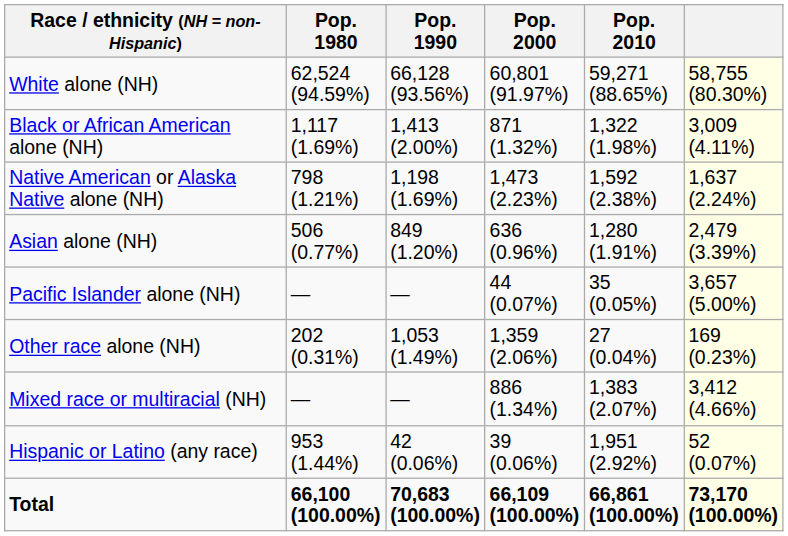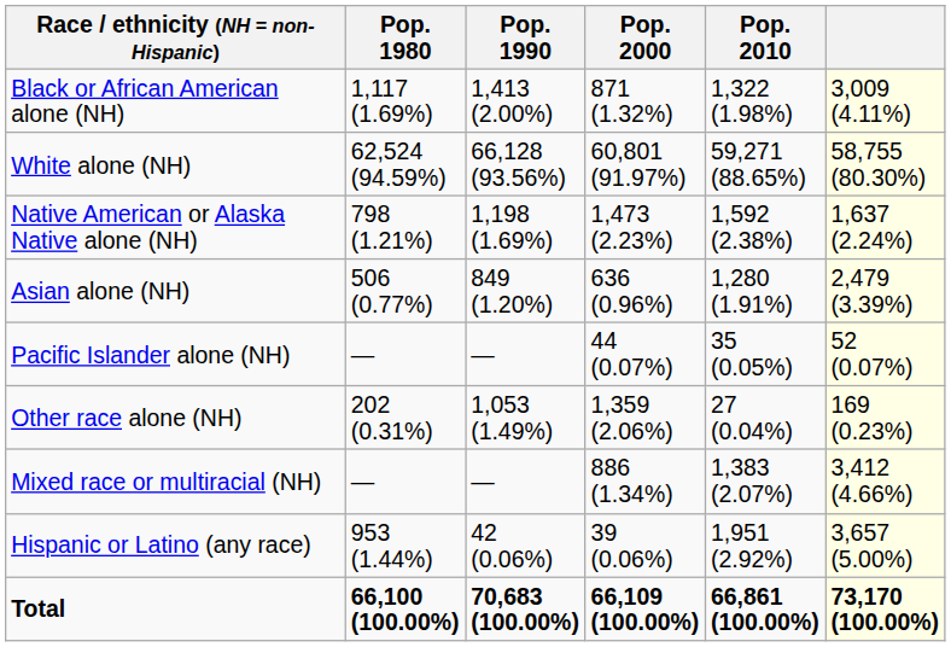rows swapped: White alone (NH) <-> Black or African American alone (NH)
Pacific Islander alone (NH) | column 6: 3,657 (5.00%) -> 52 (0.07%)
Hispanic or Latino (any race) | column 6: 52 (0.07%) -> 3,657 (5.00%)
